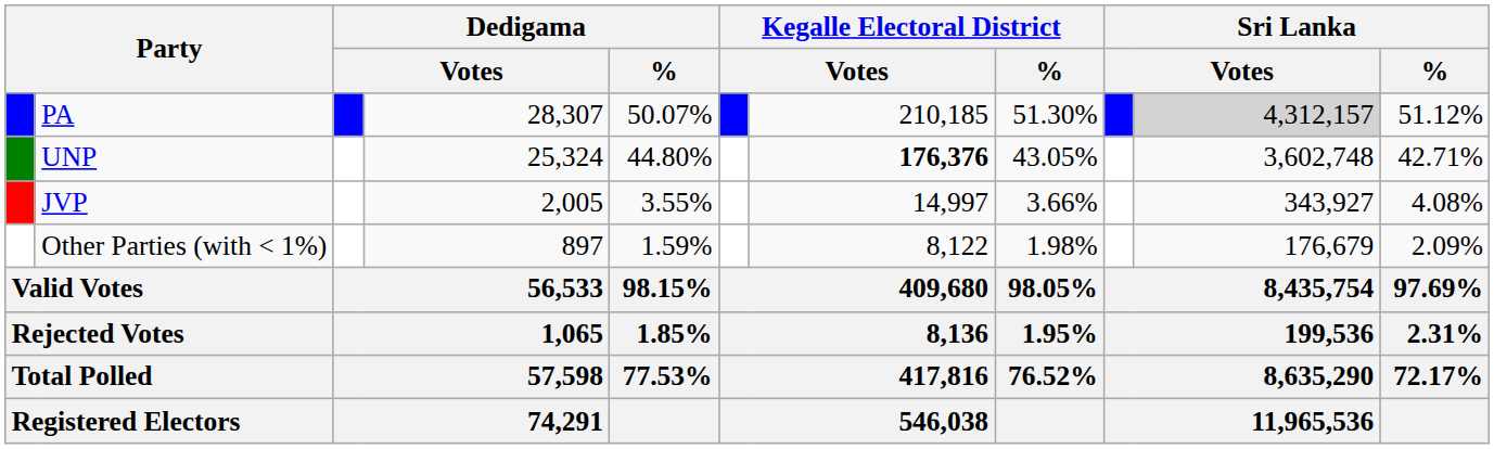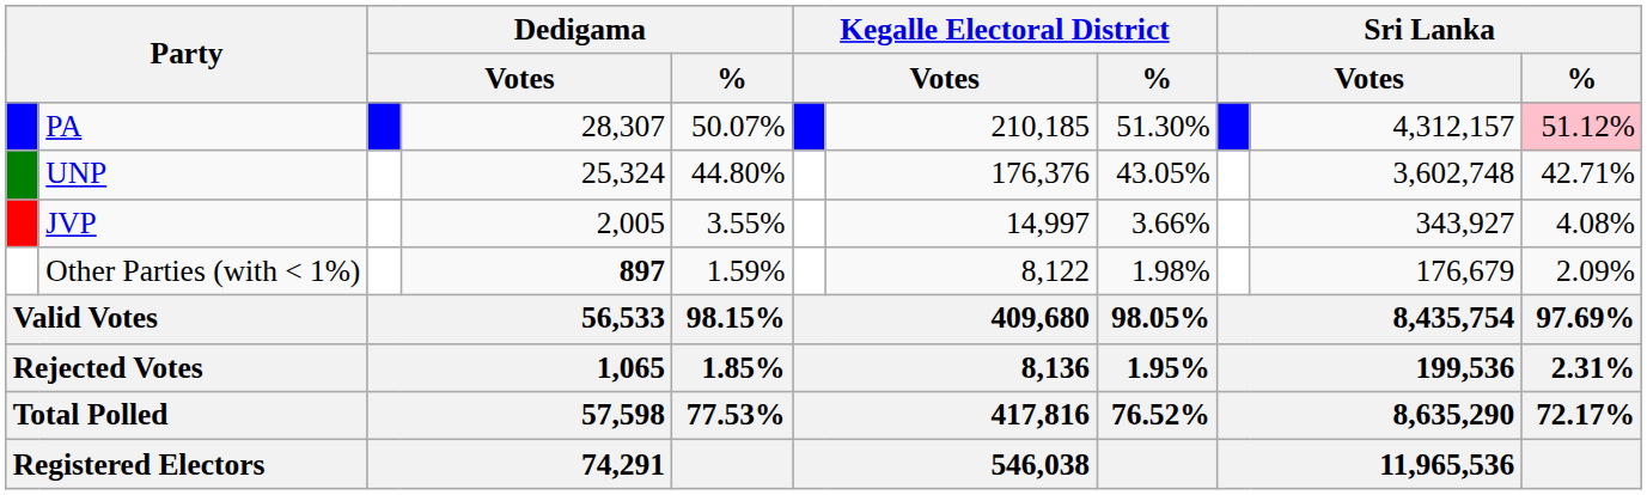PA | column 10: lightgrey background -> no background
PA | Sri Lanka / %: no background -> pink background
UNP | column 7: bold -> normal
Other Parties (with < 1%) | column 4: normal -> bold
